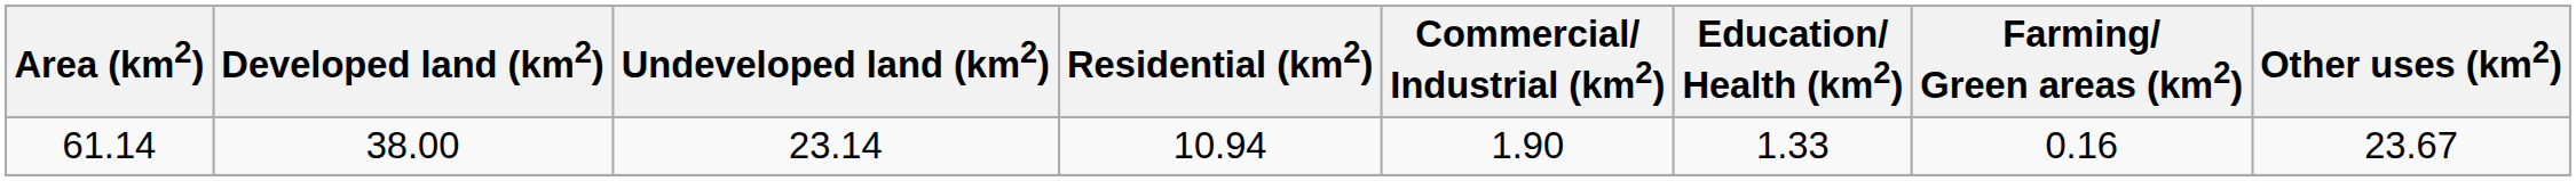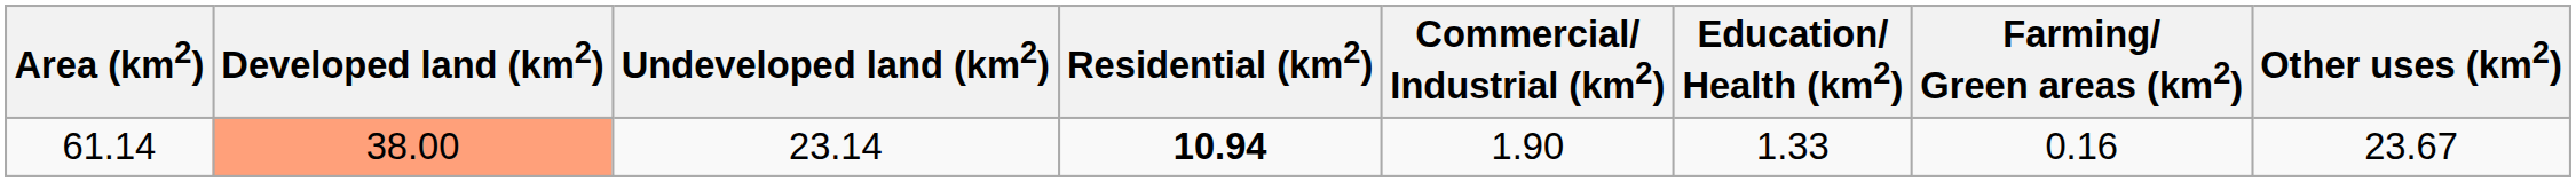61.14 | Developed land (km2): no background -> lightsalmon background
61.14 | Residential (km2): normal -> bold
